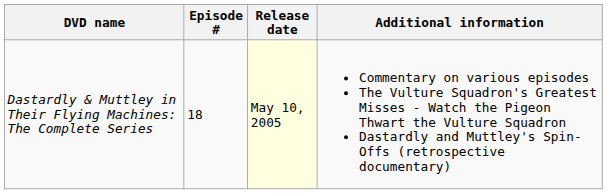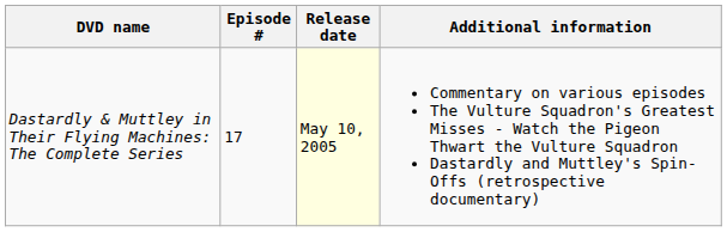row 2 | Episode #: 18 -> 17
